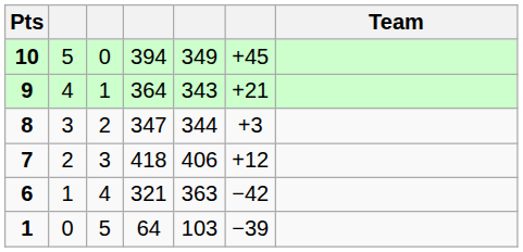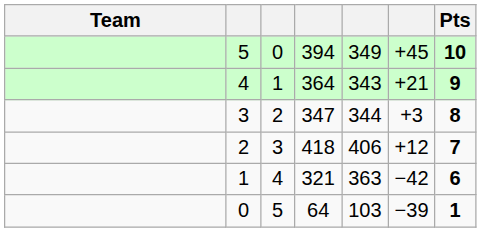columns swapped: Team <-> Pts
